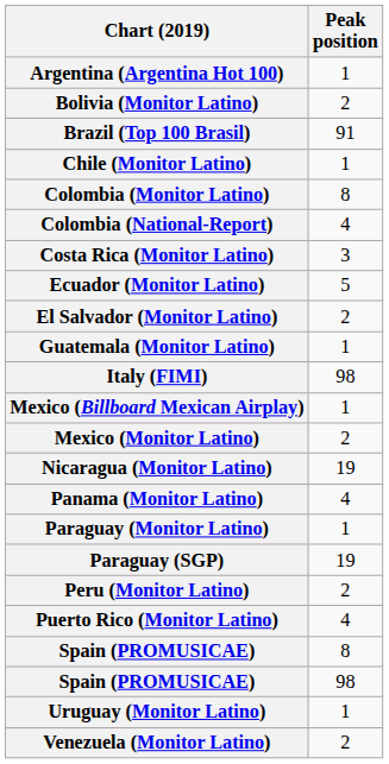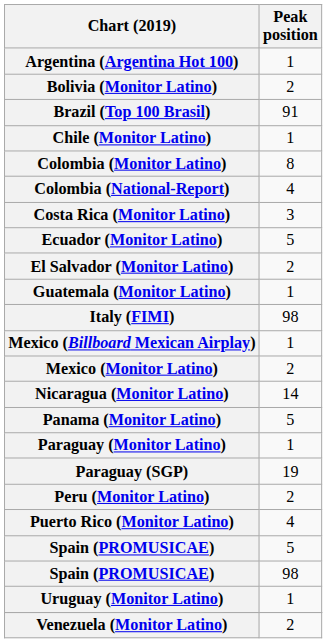row 15 | Peak position: 19 -> 14
row 16 | Peak position: 4 -> 5
row 21 | Peak position: 8 -> 5
